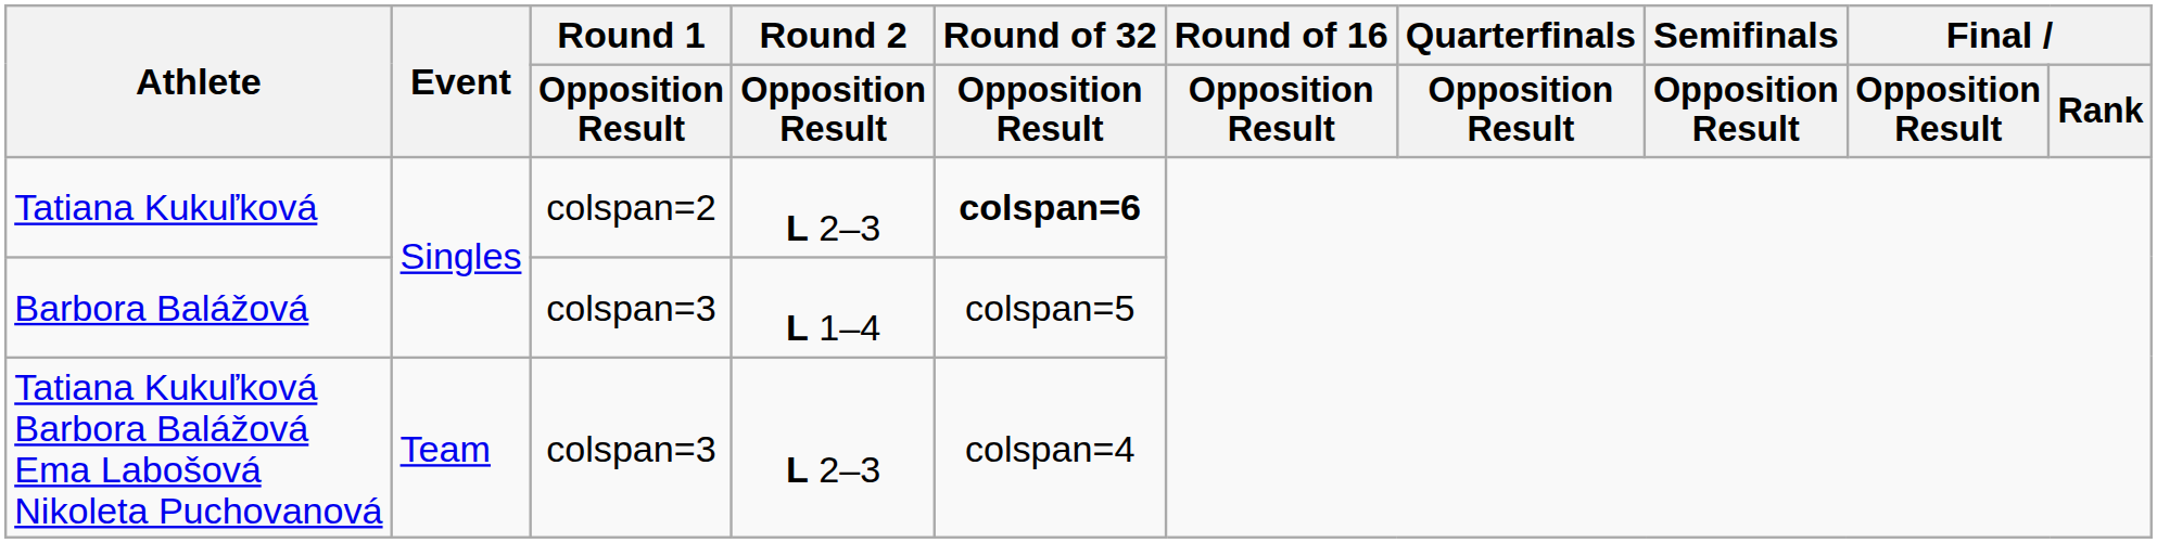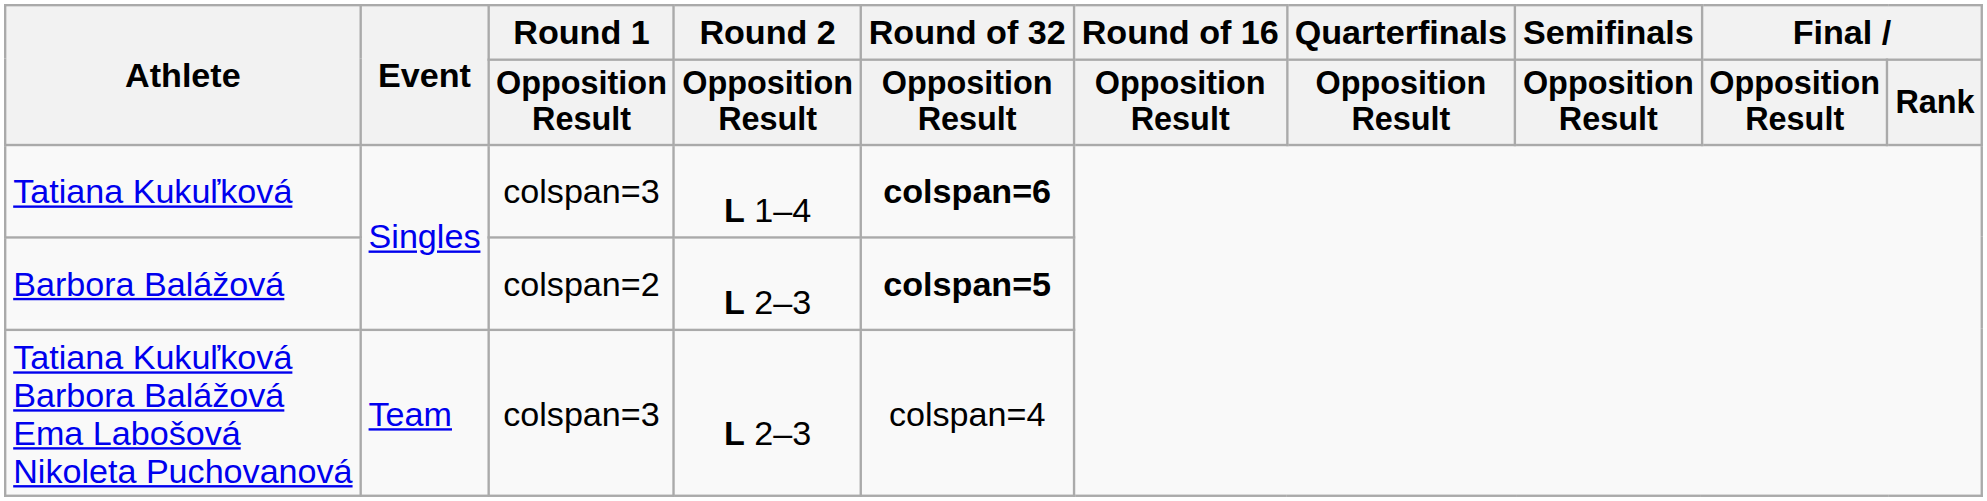Tatiana Kukuľková | Round 1 / Opposition Result: colspan=2 -> colspan=3
Tatiana Kukuľková | Round 2 / Opposition Result: L 2–3 -> L 1–4
Barbora Balážová | Round 1 / Opposition Result: colspan=3 -> colspan=2
Barbora Balážová | Round 2 / Opposition Result: L 1–4 -> L 2–3
Barbora Balážová | Round of 32 / Opposition Result: normal -> bold
